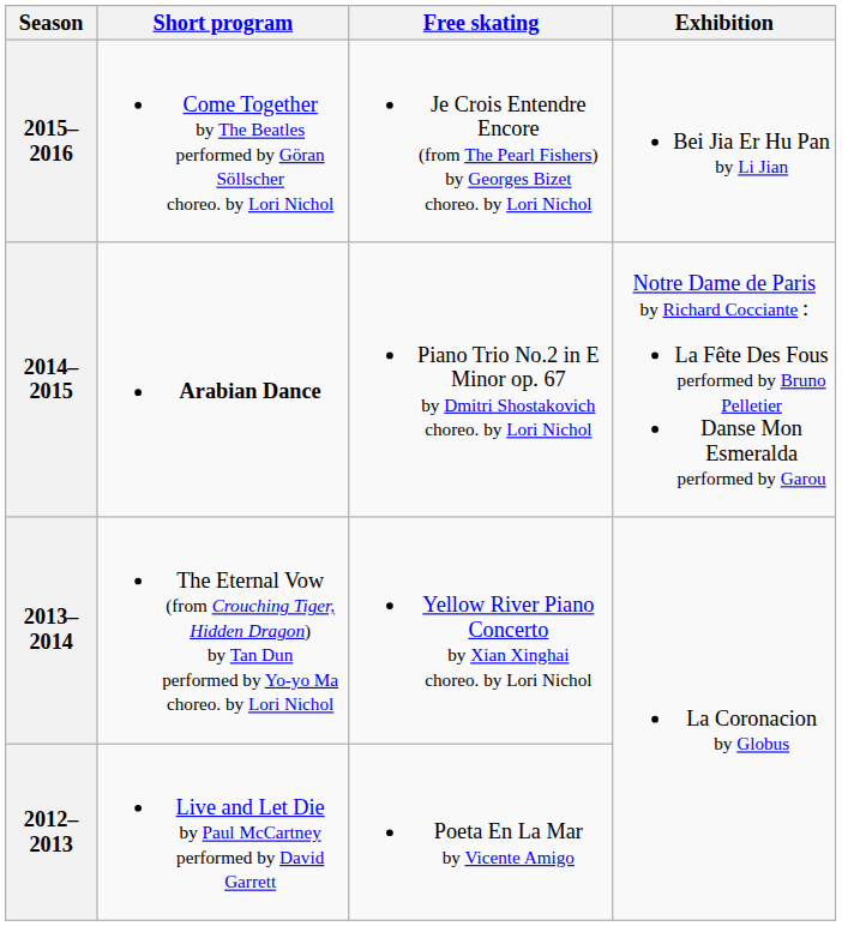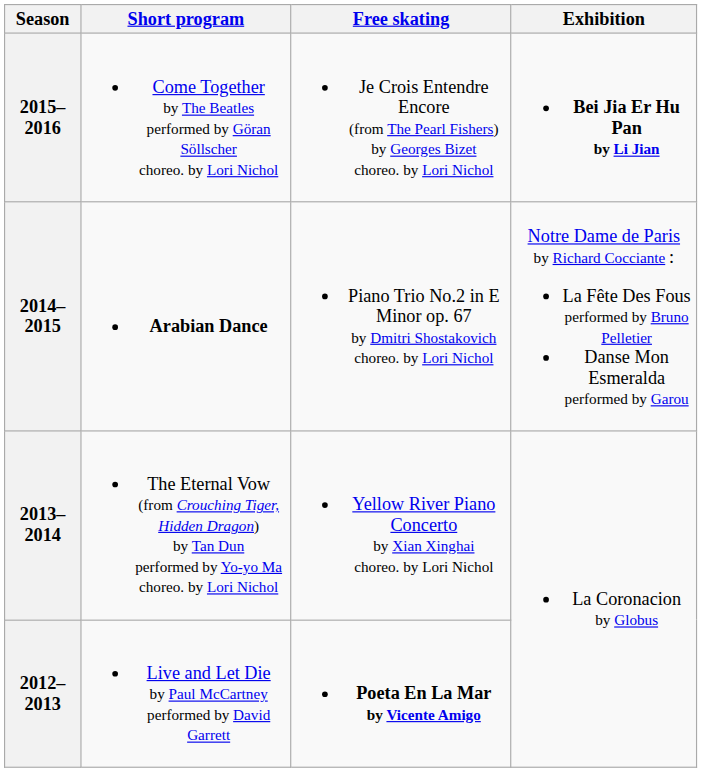2015–2016 | Exhibition: normal -> bold
2012–2013 | Free skating: normal -> bold
